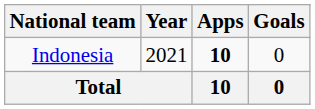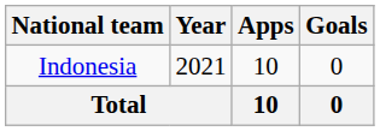Indonesia | Apps: bold -> normal
